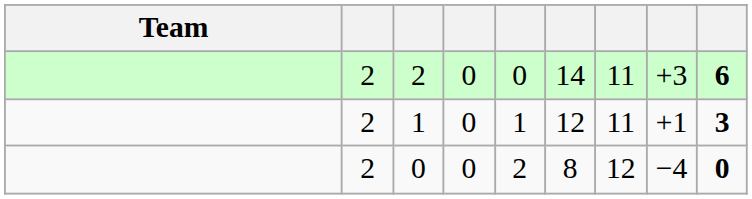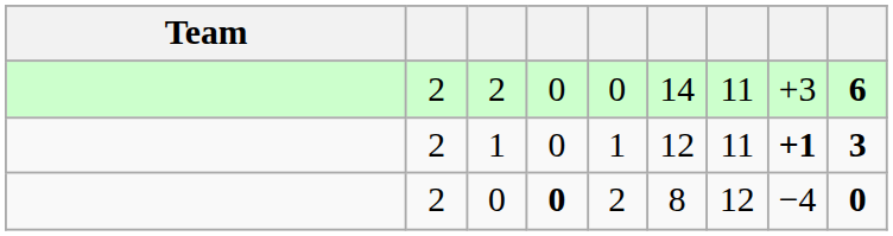row 3 | column 8: normal -> bold
row 4 | column 4: normal -> bold
